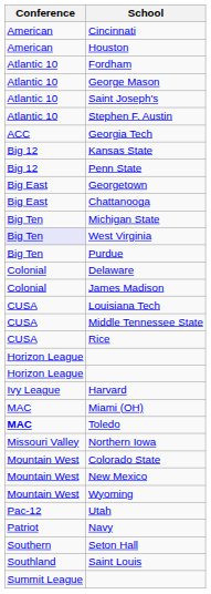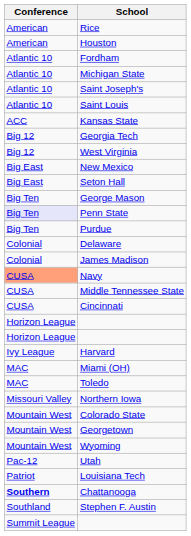row 2 | School: Cincinnati -> Rice
row 5 | School: George Mason -> Michigan State
row 7 | School: Stephen F. Austin -> Saint Louis
row 8 | School: Georgia Tech -> Kansas State
row 9 | School: Kansas State -> Georgia Tech
row 10 | School: Penn State -> West Virginia
row 11 | School: Georgetown -> New Mexico
row 12 | School: Chattanooga -> Seton Hall
row 13 | School: Michigan State -> George Mason
row 14 | School: West Virginia -> Penn State
row 18 | Conference: no background -> lightsalmon background
row 18 | School: Louisiana Tech -> Navy
row 20 | School: Rice -> Cincinnati
row 25 | Conference: bold -> normal
row 28 | School: New Mexico -> Georgetown
row 31 | School: Navy -> Louisiana Tech
row 32 | Conference: normal -> bold
row 32 | School: Seton Hall -> Chattanooga
row 33 | School: Saint Louis -> Stephen F. Austin
